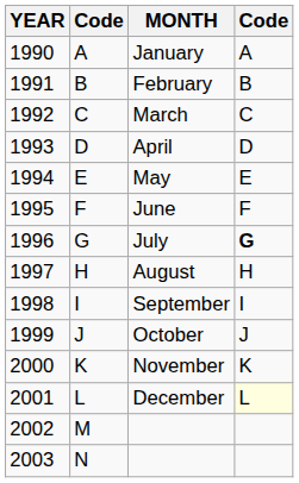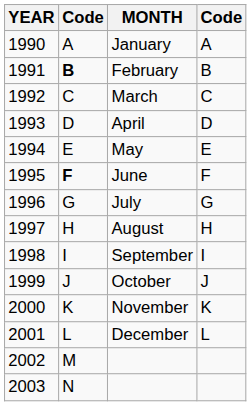February | column 2: normal -> bold
June | column 2: normal -> bold
July | column 4: bold -> normal
December | column 4: lightyellow background -> no background
